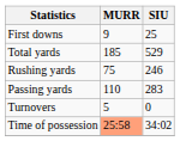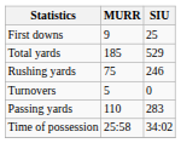rows swapped: Passing yards <-> Turnovers
Time of possession | MURR: lightsalmon background -> no background
